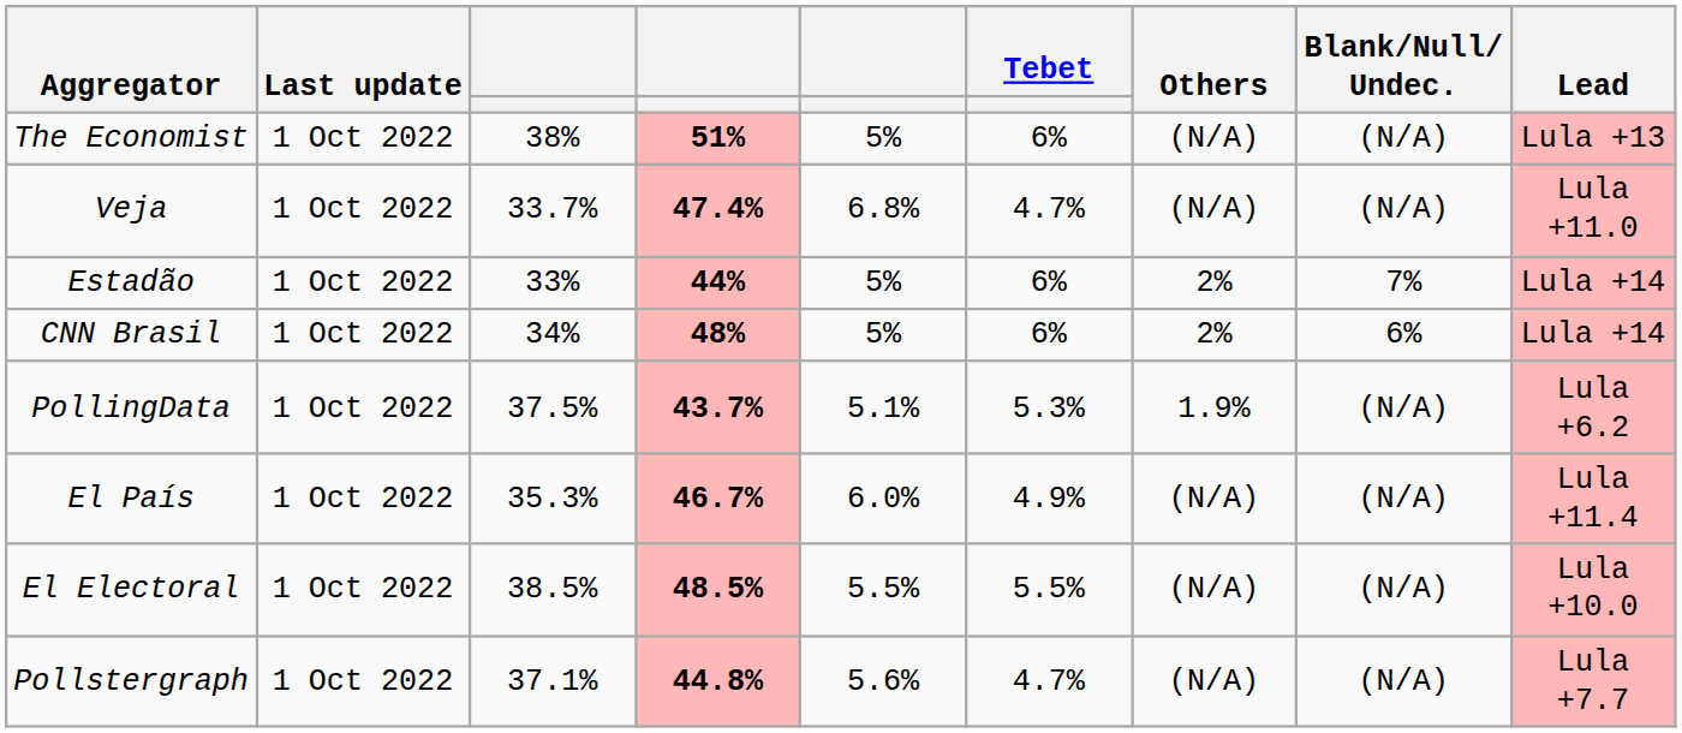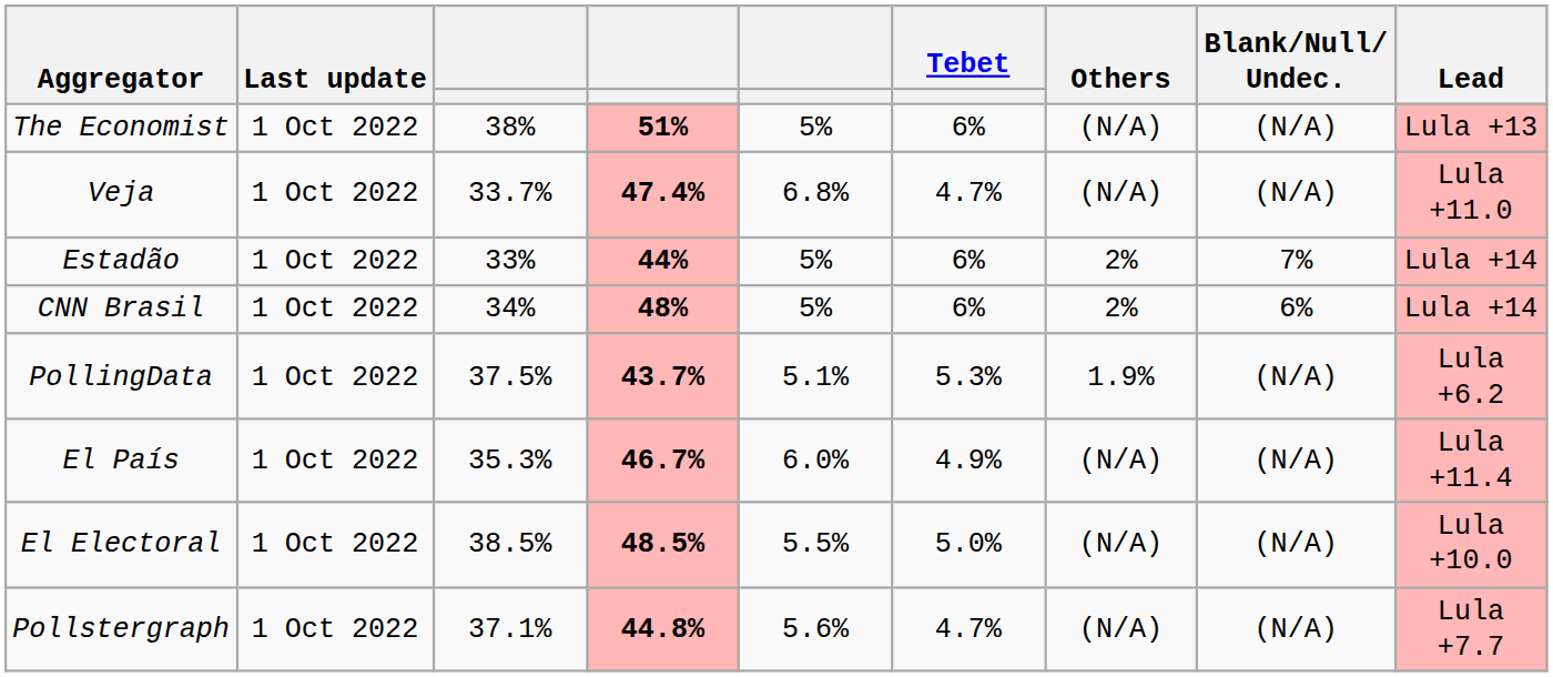El Electoral | Tebet: 5.5% -> 5.0%
